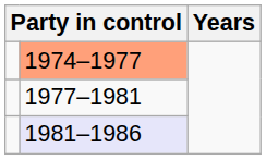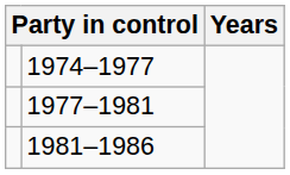1974–1977 | column 2: lightsalmon background -> no background
1981–1986 | column 2: lavender background -> no background
